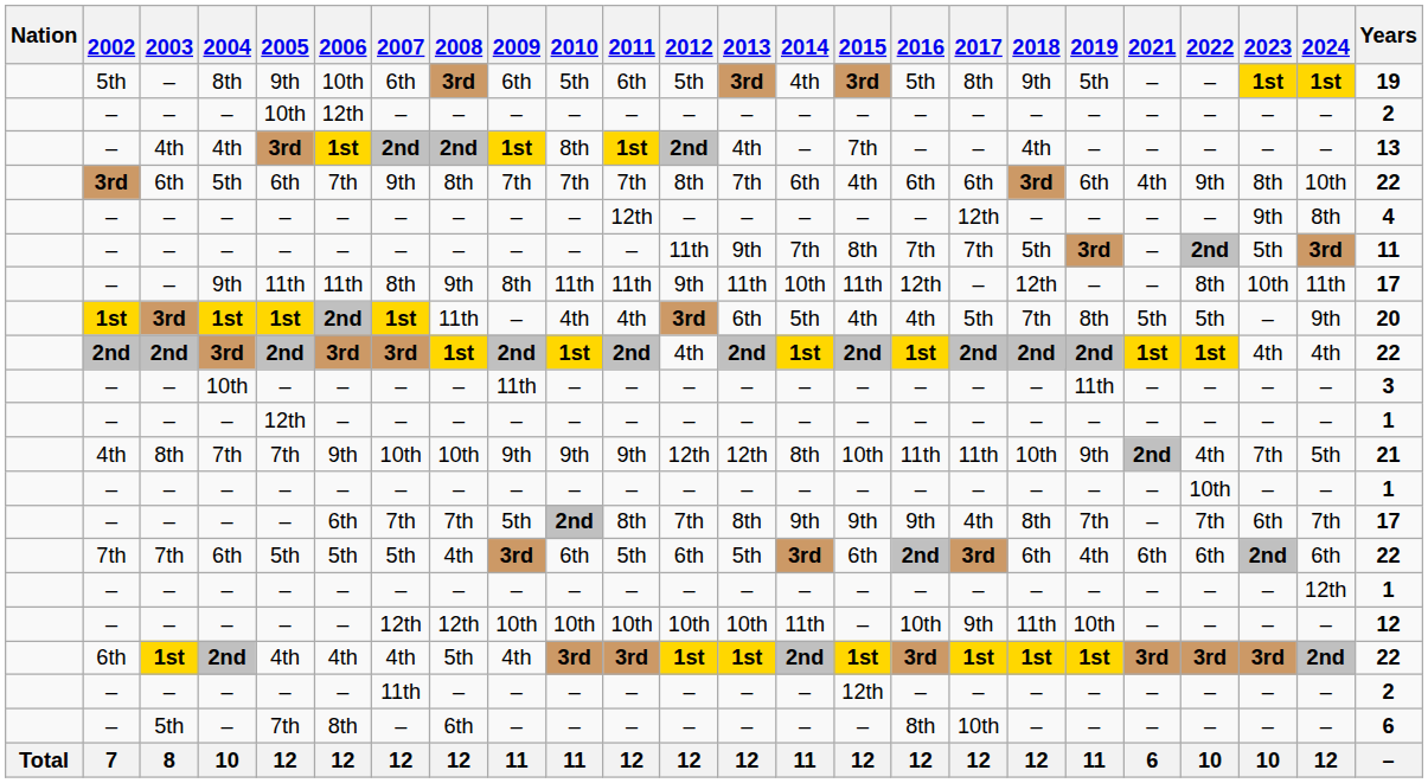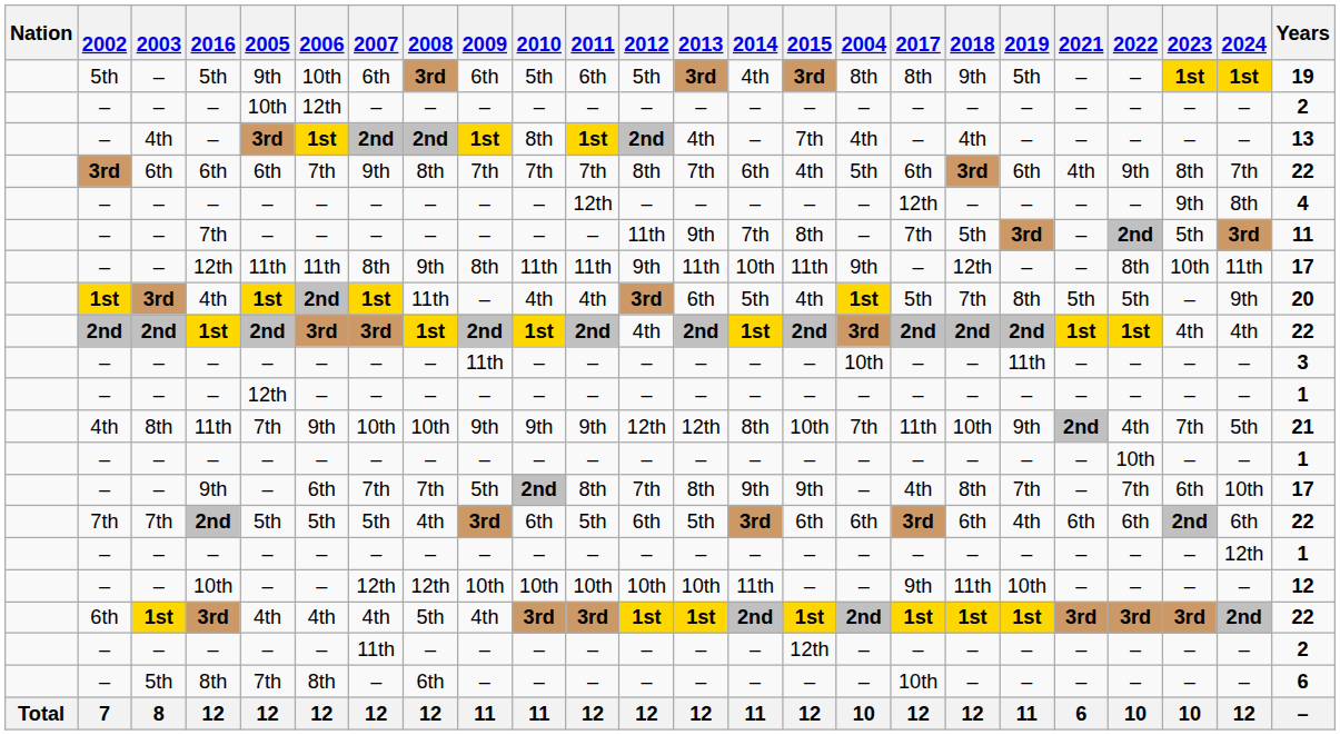columns swapped: 2004 <-> 2016
row 5 | 2024: 10th -> 7th
row 15 | 2024: 7th -> 10th
